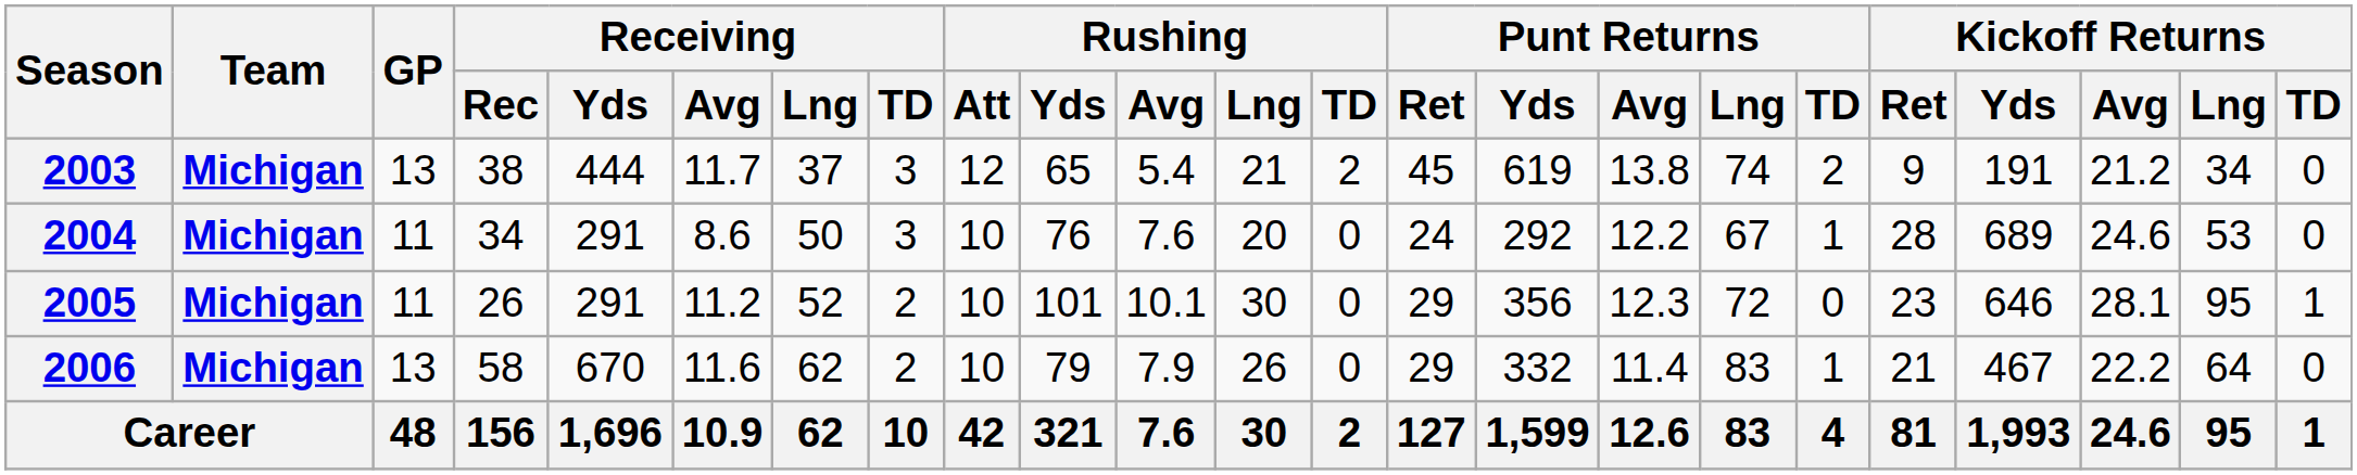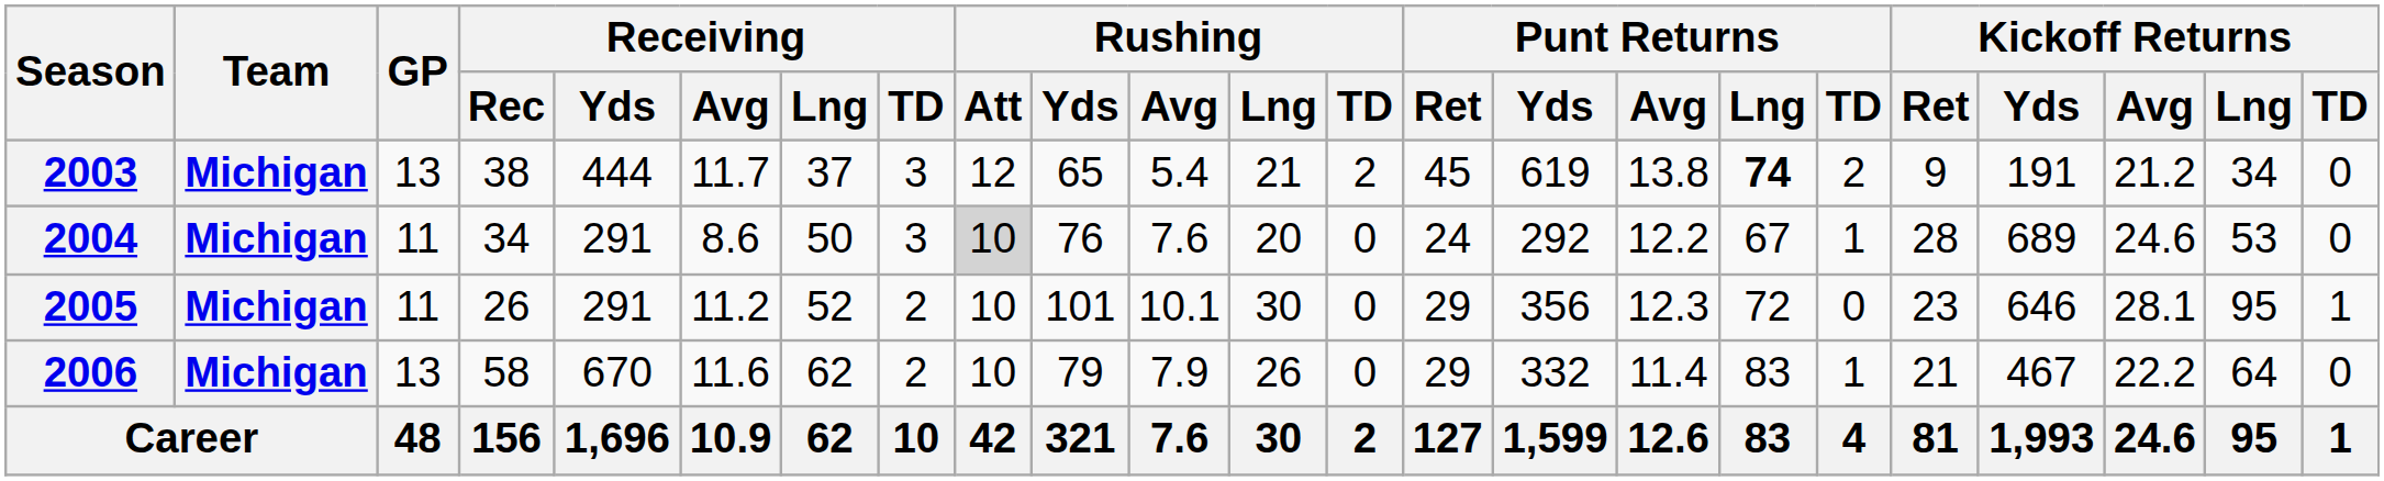2003 | Punt Returns / Lng: normal -> bold
2004 | Rushing / Att: no background -> lightgrey background
